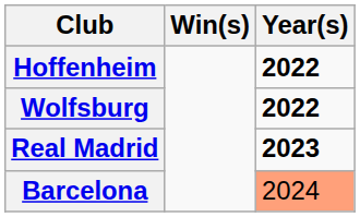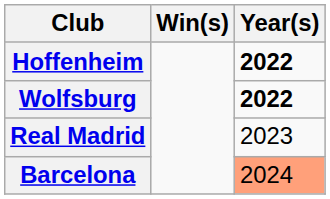Real Madrid | Year(s): bold -> normal
